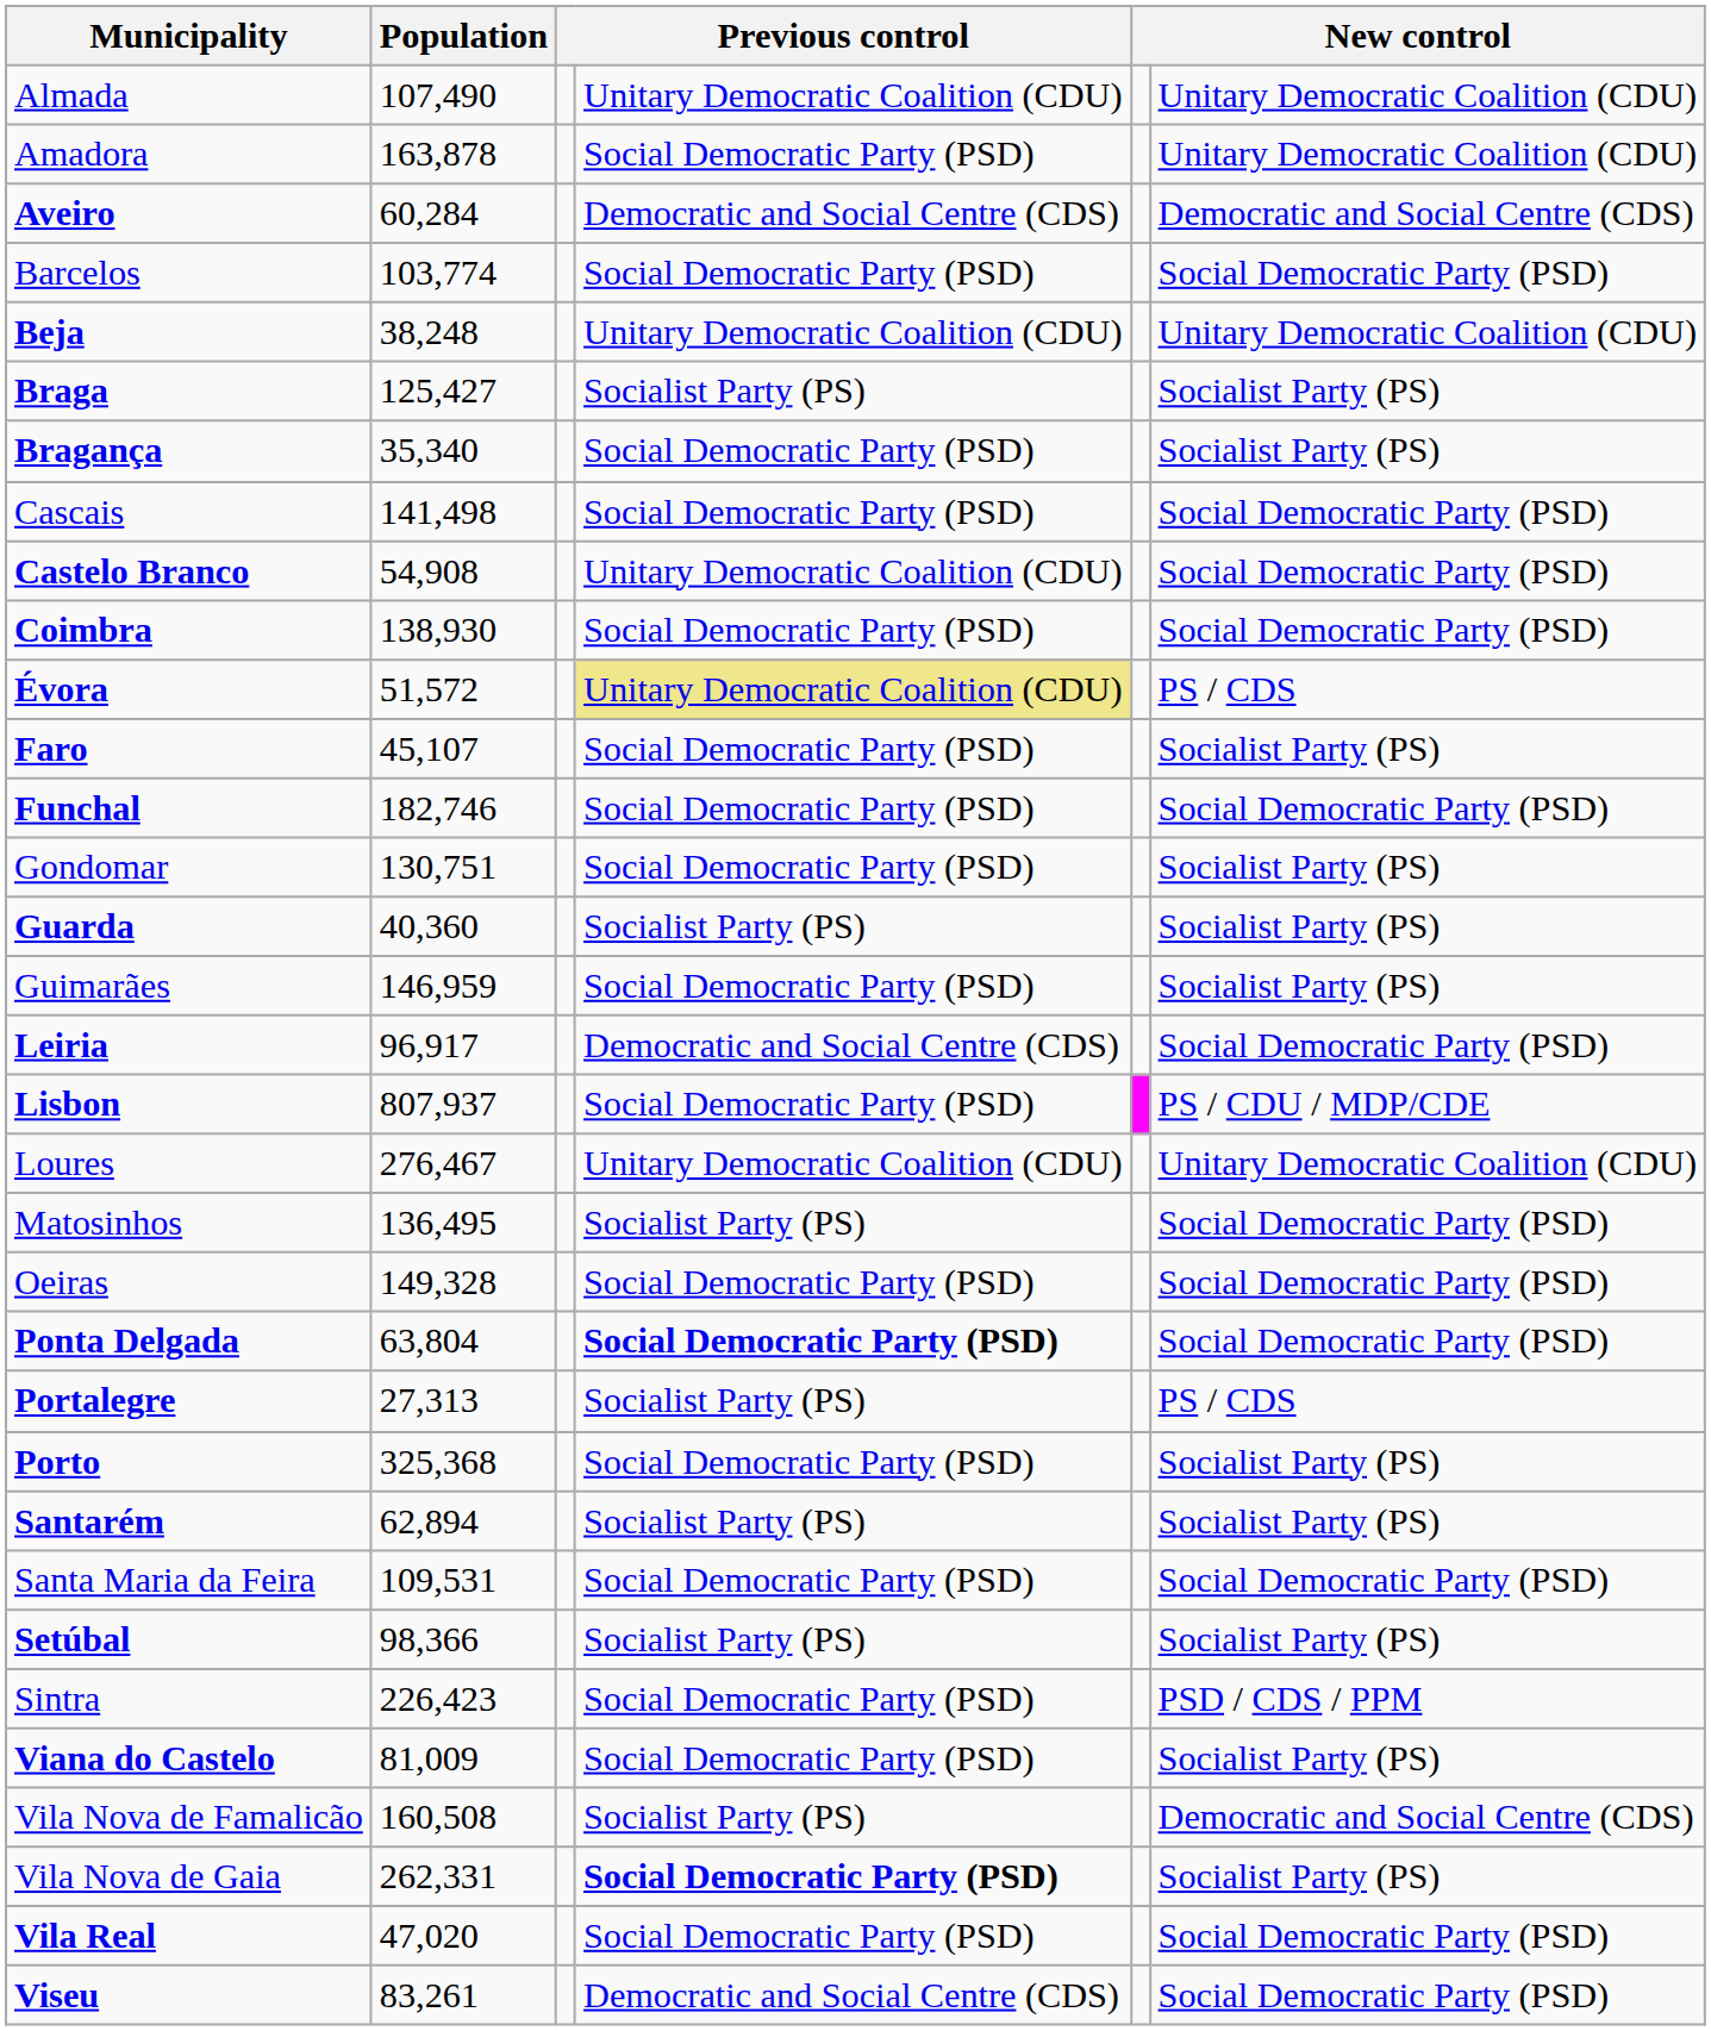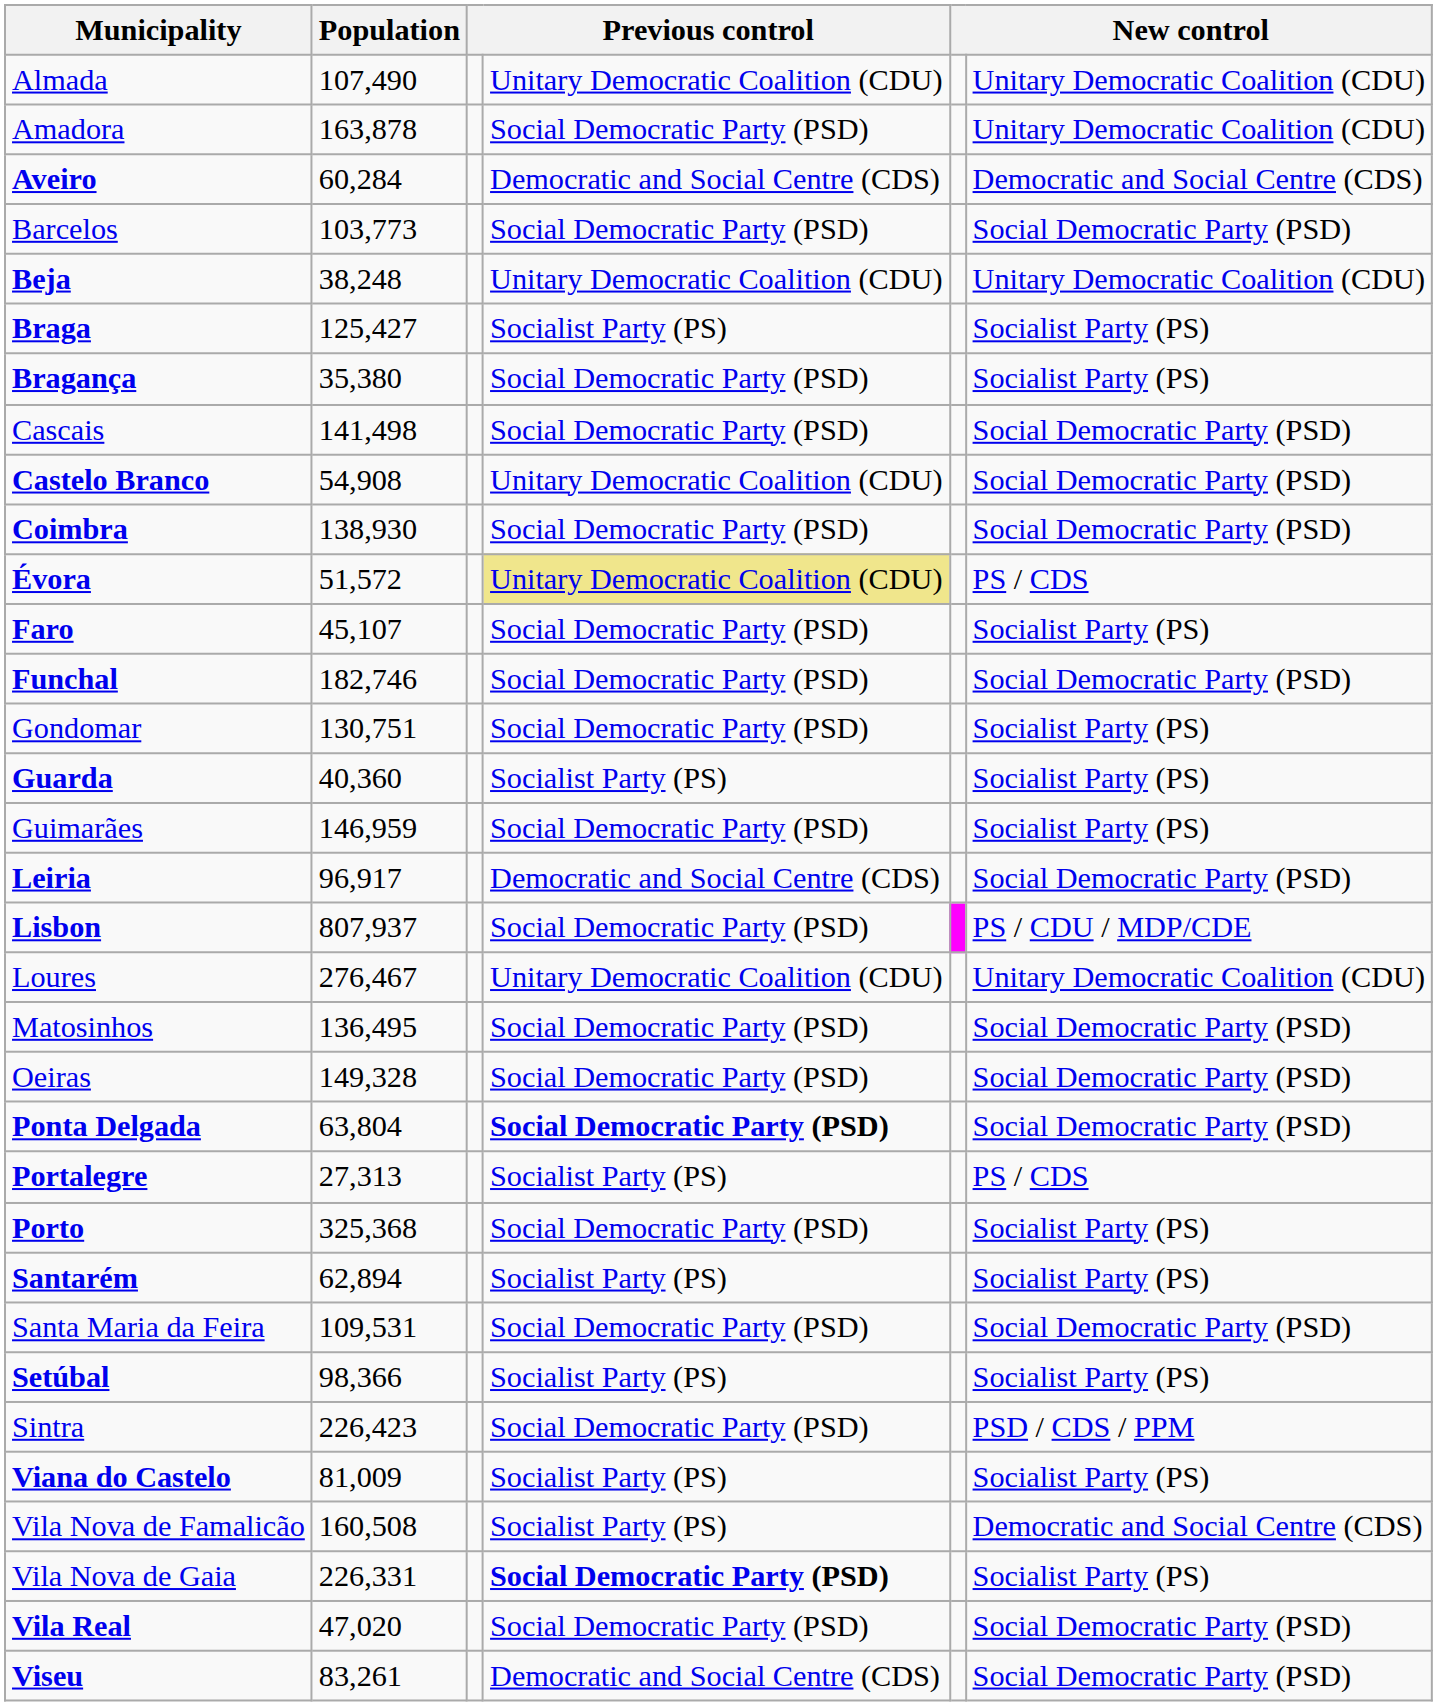Barcelos | Population: 103,774 -> 103,773
Bragança | Population: 35,340 -> 35,380
Matosinhos | column 4: Socialist Party (PS) -> Social Democratic Party (PSD)
Viana do Castelo | column 4: Social Democratic Party (PSD) -> Socialist Party (PS)
Vila Nova de Gaia | Population: 262,331 -> 226,331
